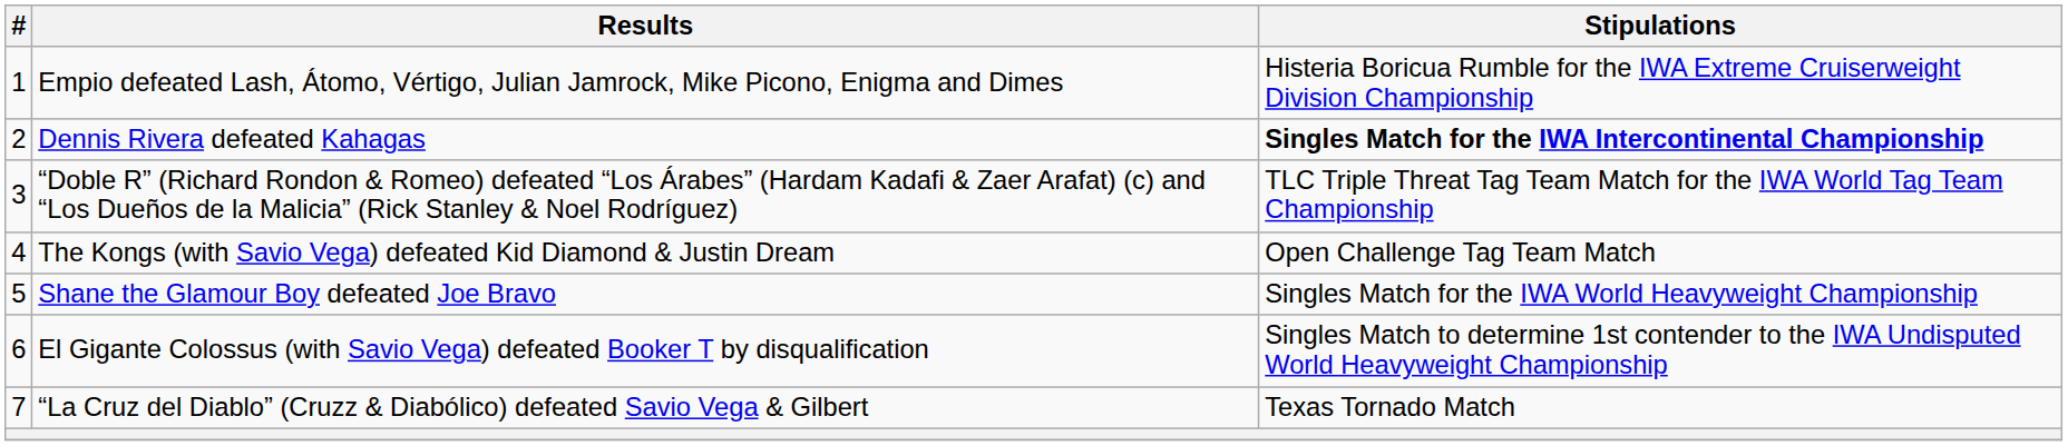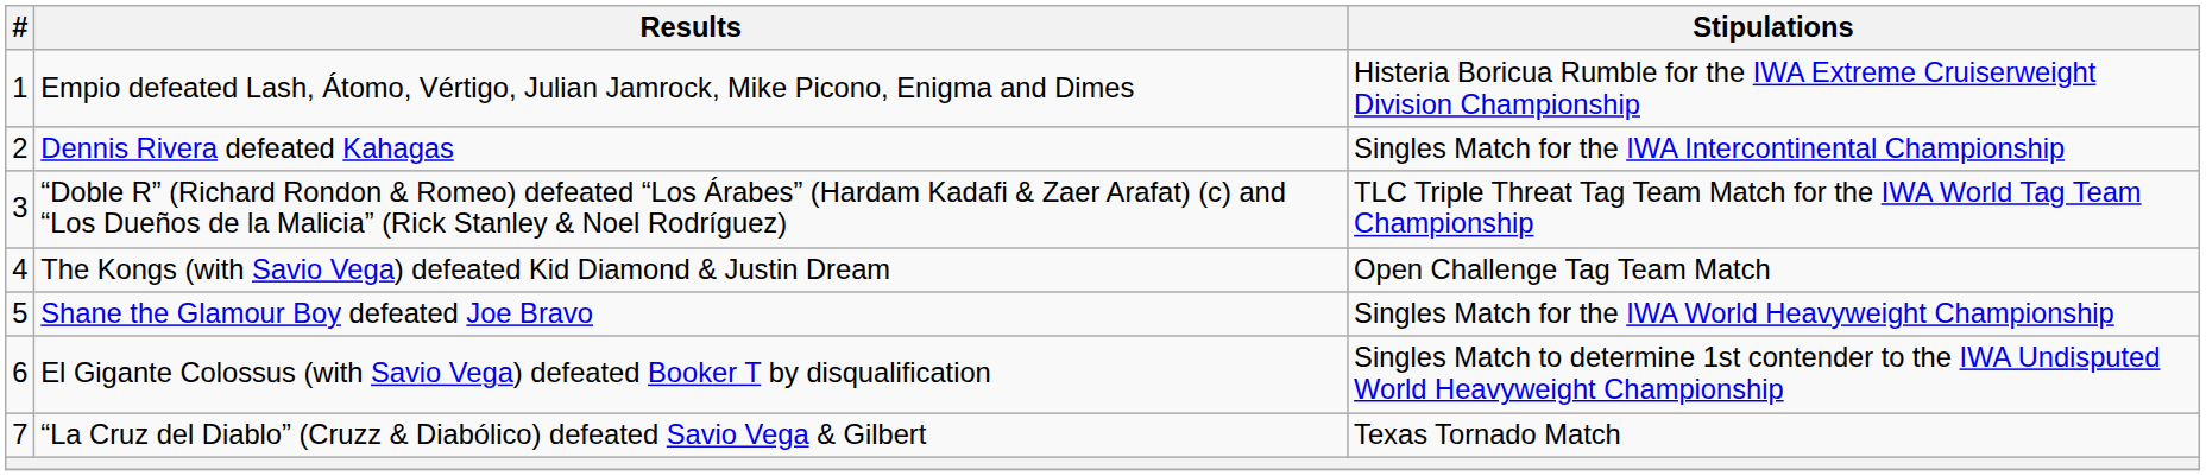Dennis Rivera defeated Kahagas | Stipulations: bold -> normal
